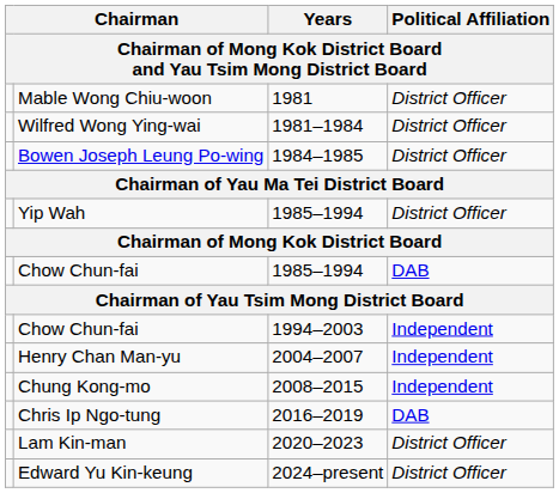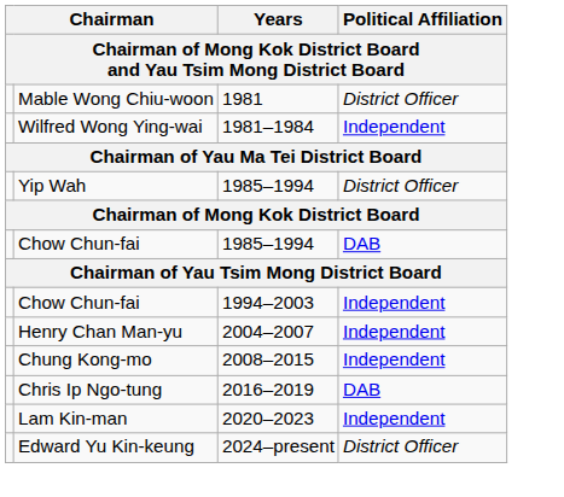Wilfred Wong Ying-wai | Political Affiliation: District Officer -> Independent
- row: Bowen Joseph Leung Po-wing | 1984–1985 | District Officer
Lam Kin-man | Political Affiliation: District Officer -> Independent
